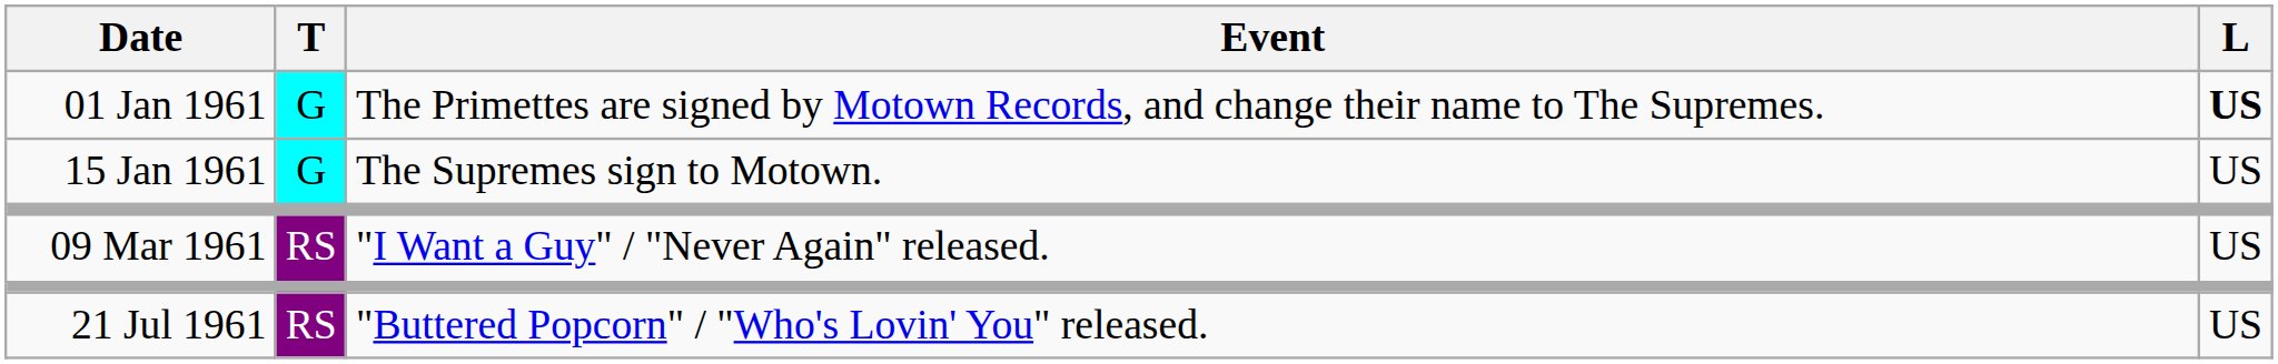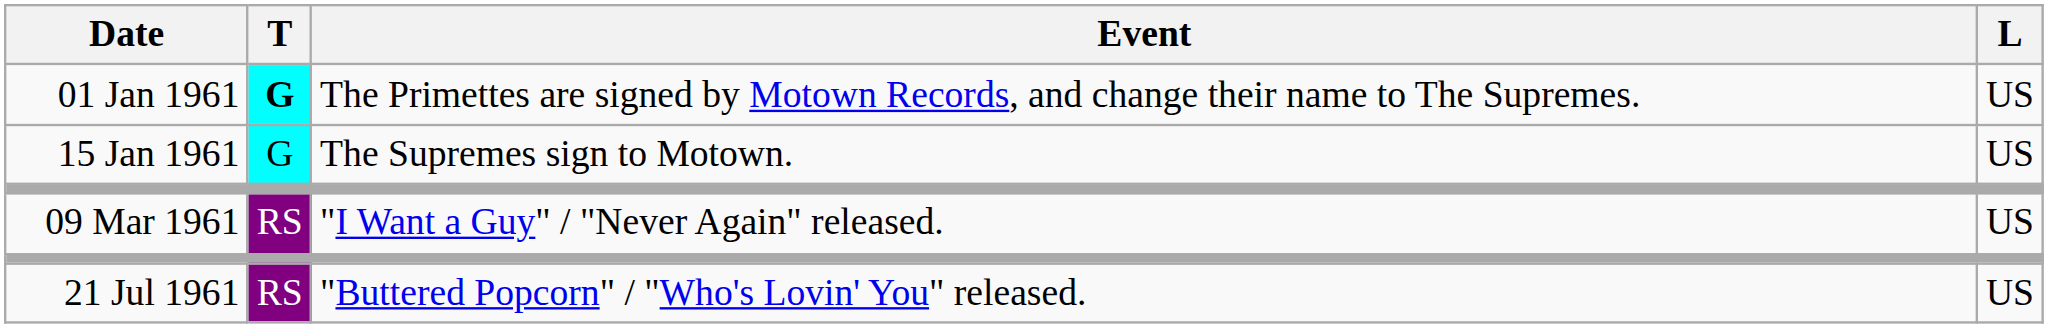01 Jan 1961 | T: normal -> bold
01 Jan 1961 | L: bold -> normal
